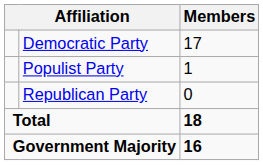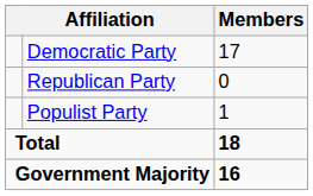rows swapped: Populist Party <-> Republican Party
